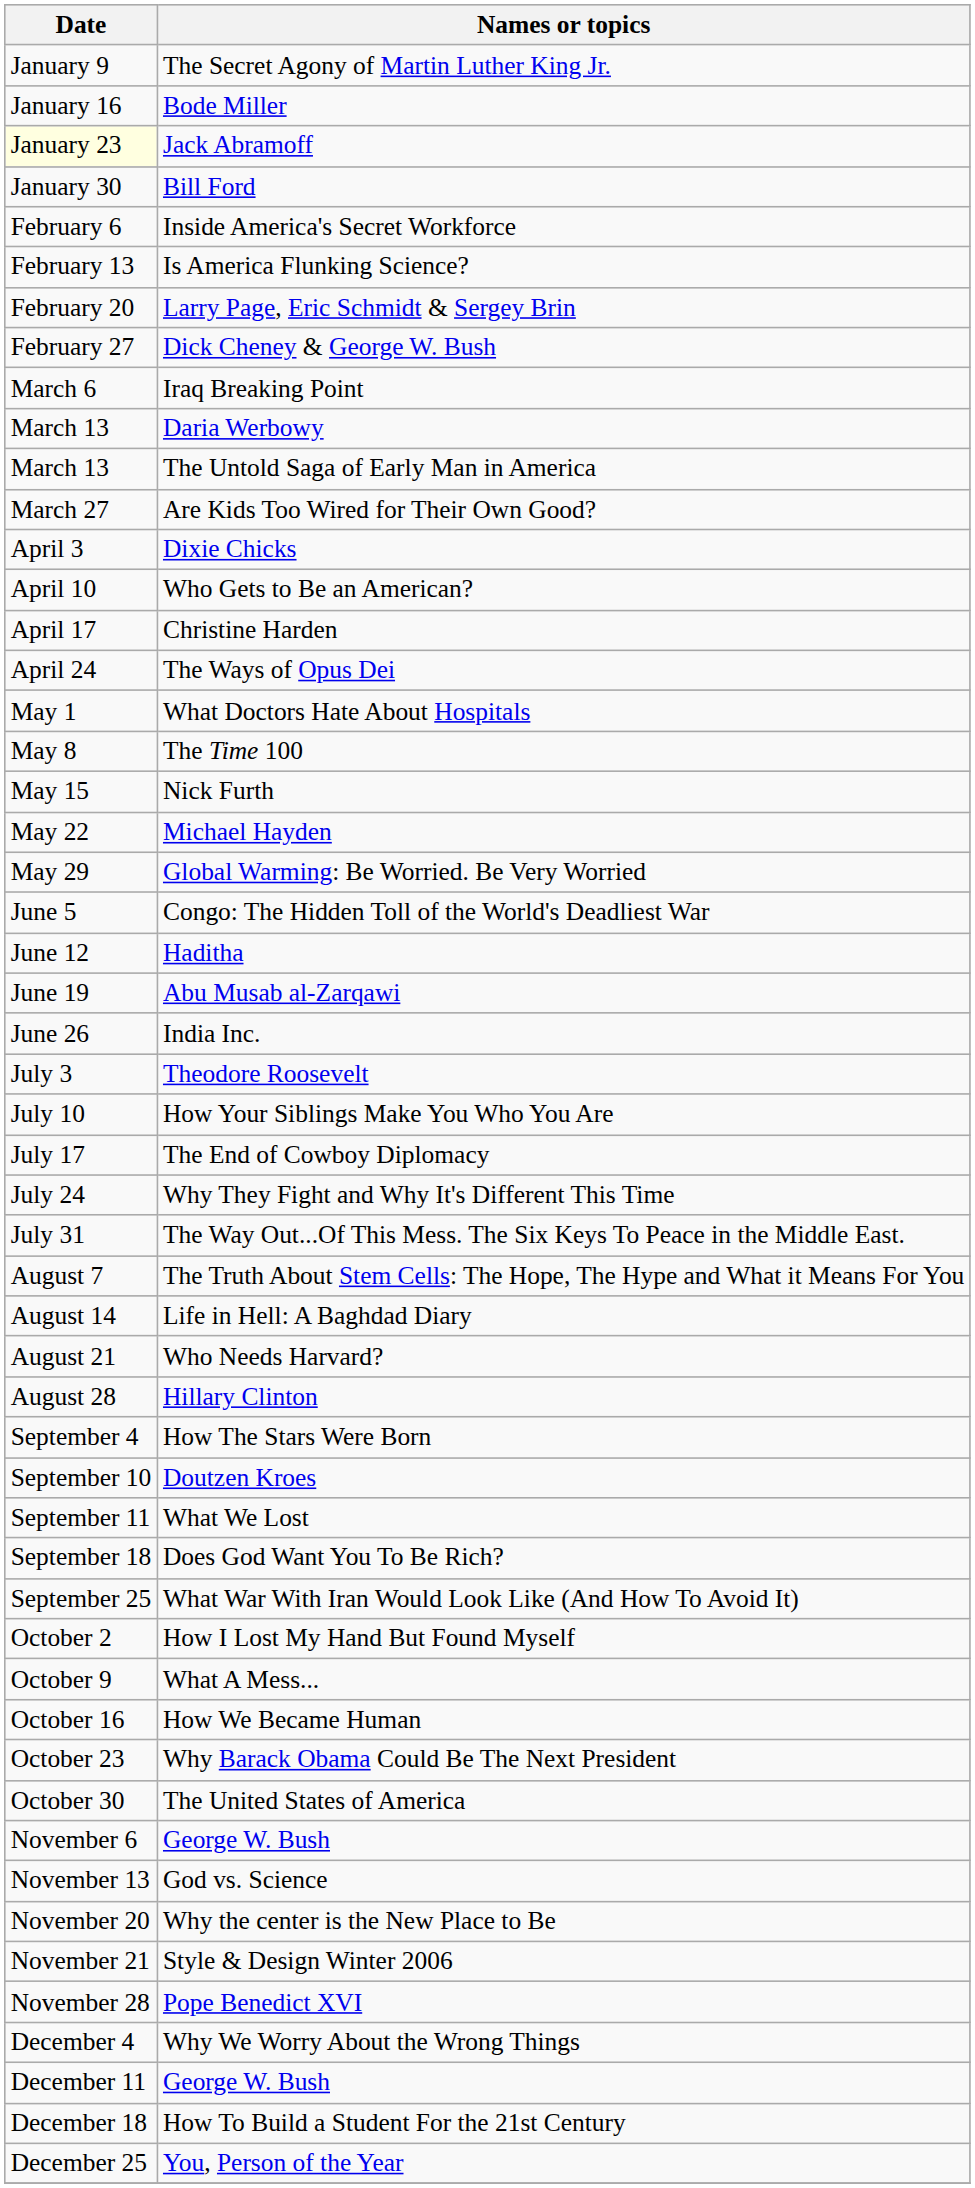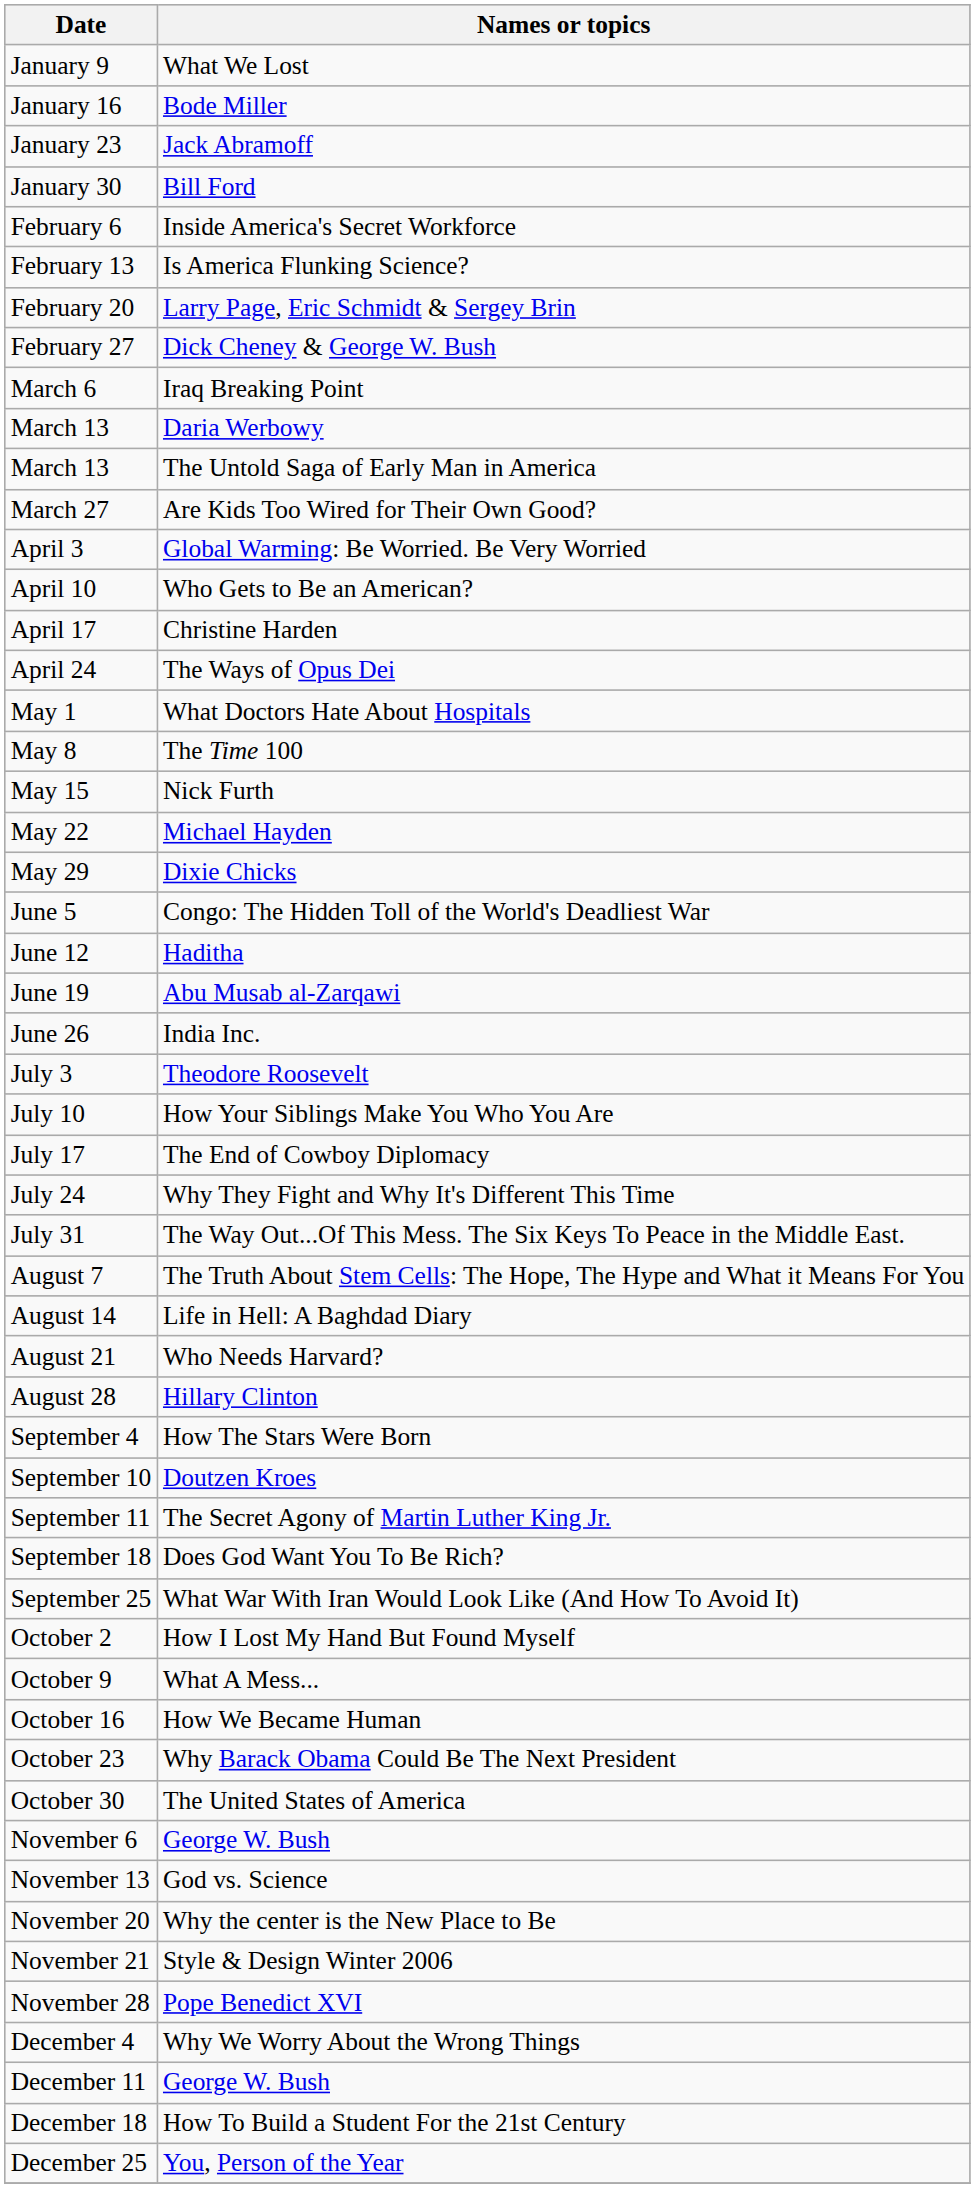row 2 | Names or topics: The Secret Agony of Martin Luther King Jr. -> What We Lost
row 4 | Date: lightyellow background -> no background
row 14 | Names or topics: Dixie Chicks -> Global Warming: Be Worried. Be Very Worried
row 22 | Names or topics: Global Warming: Be Worried. Be Very Worried -> Dixie Chicks
row 38 | Names or topics: What We Lost -> The Secret Agony of Martin Luther King Jr.
